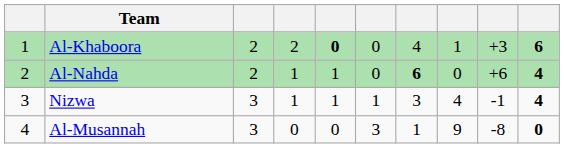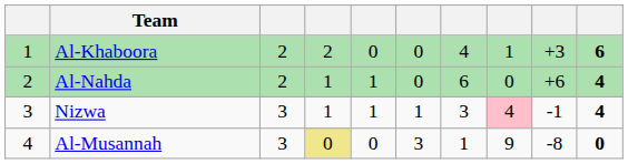Al-Khaboora | column 5: bold -> normal
Al-Nahda | column 7: bold -> normal
Nizwa | column 8: no background -> pink background
Al-Musannah | column 4: no background -> khaki background
